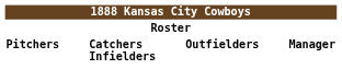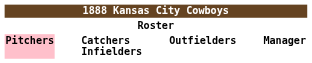Pitchers | column 1: no background -> pink background
